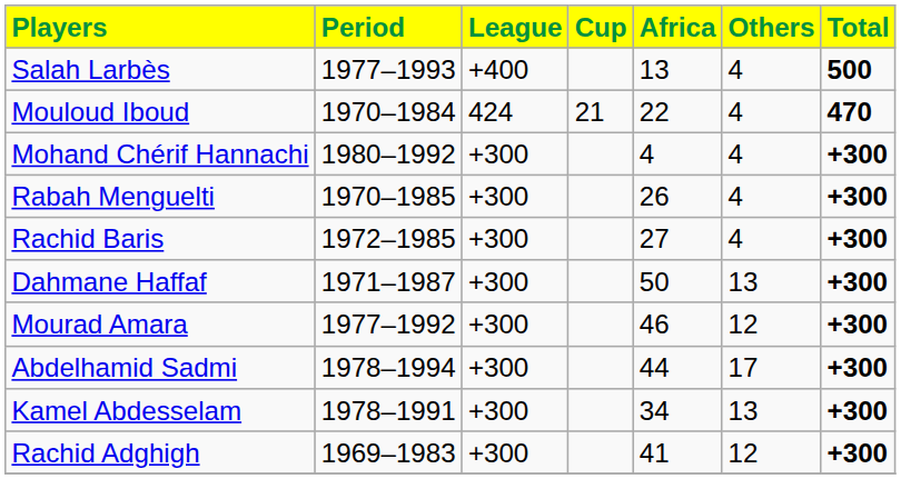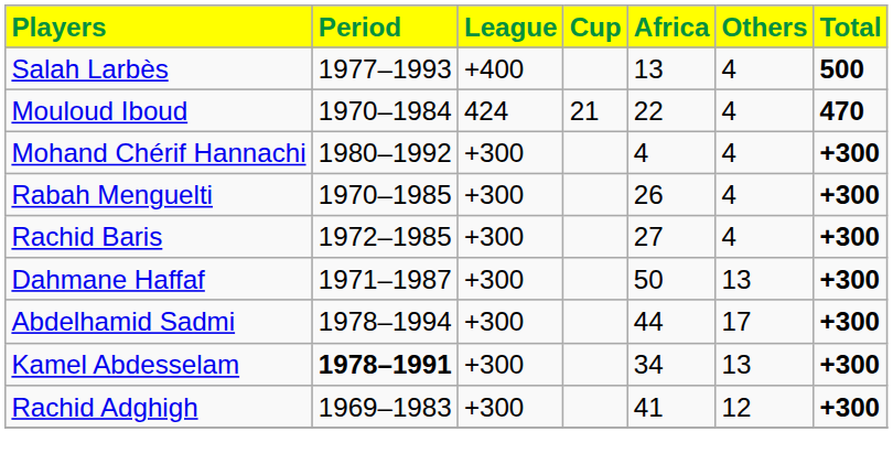- row: Mourad Amara | 1977–1992 | +300 | 46 | 12 | +300
Kamel Abdesselam | Period: normal -> bold
